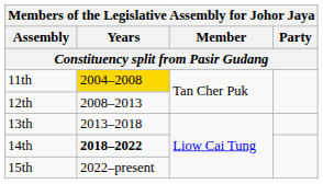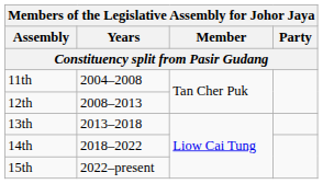11th | Years: gold background -> no background
14th | Years: bold -> normal
